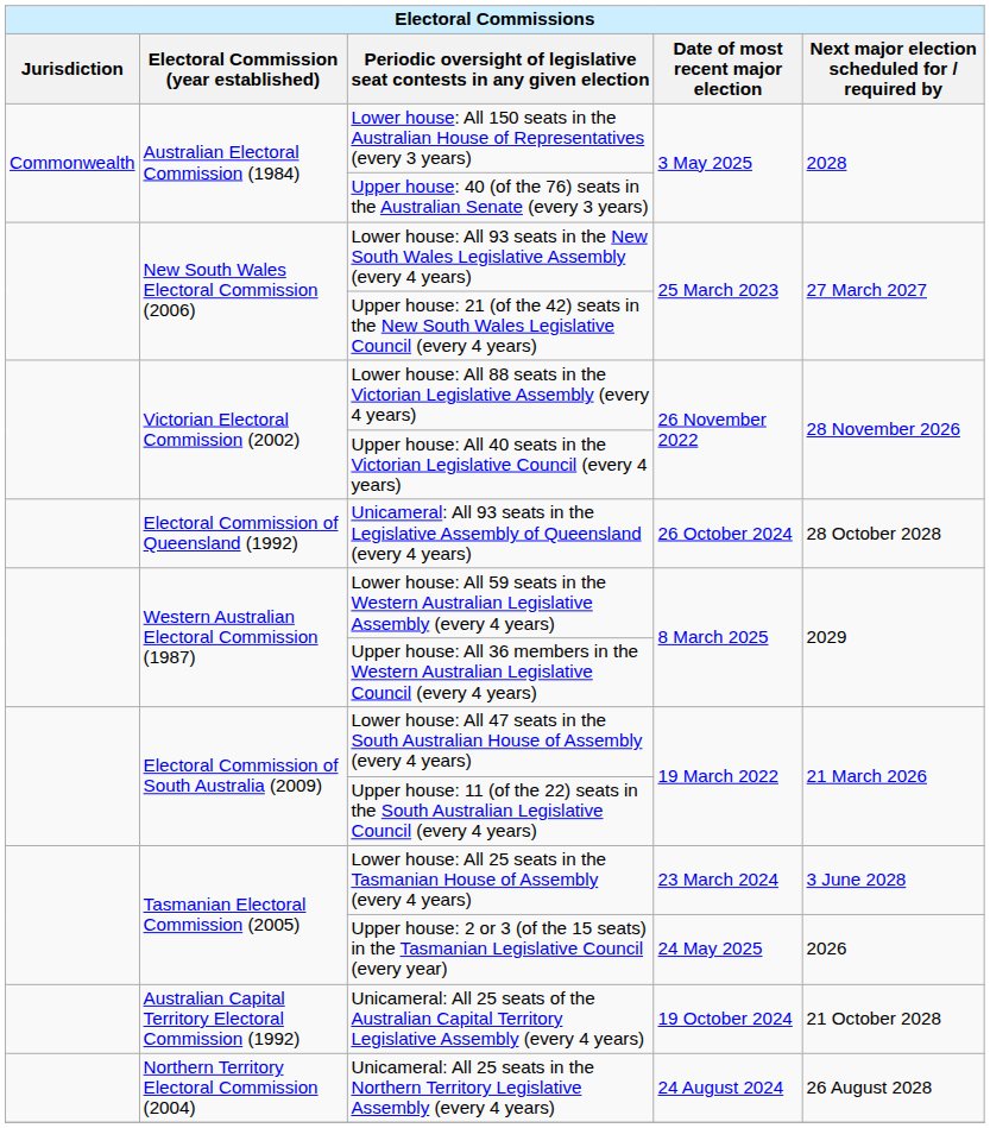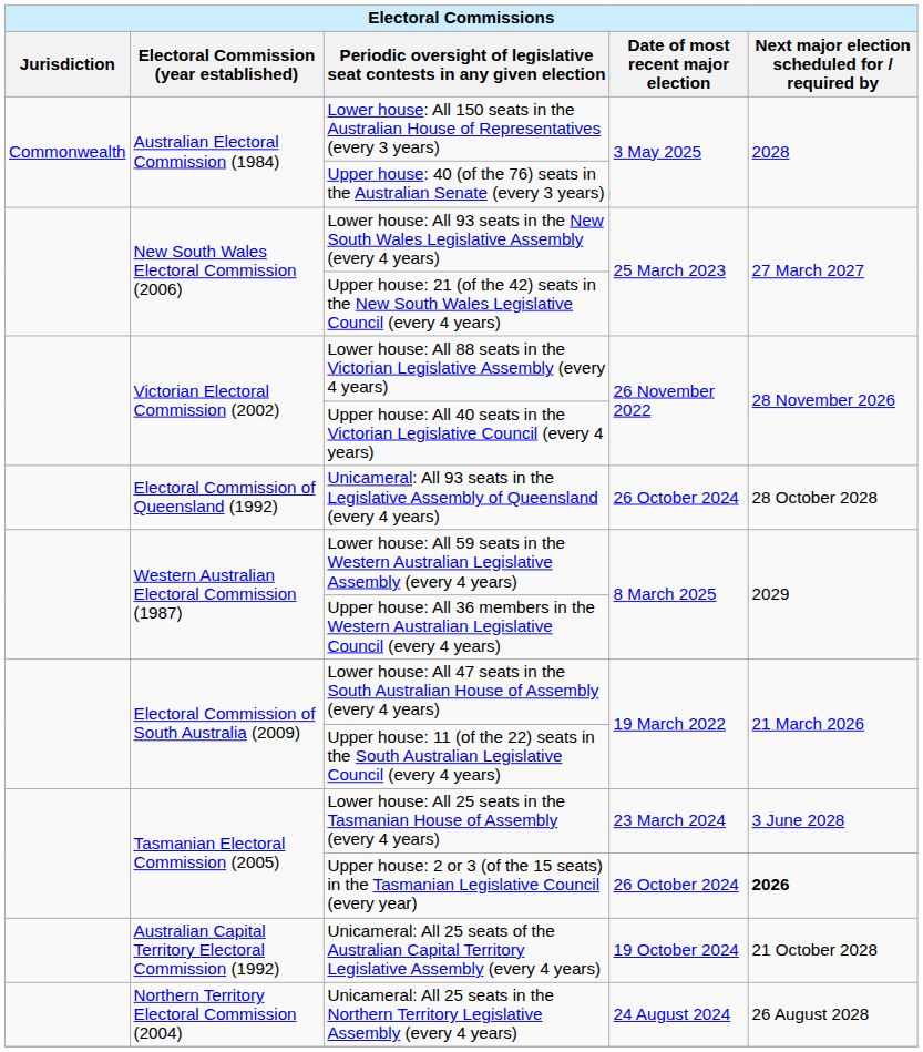row 15 | Date of most recent major election: 24 May 2025 -> 26 October 2024
row 15 | Next major election scheduled for / required by: normal -> bold
